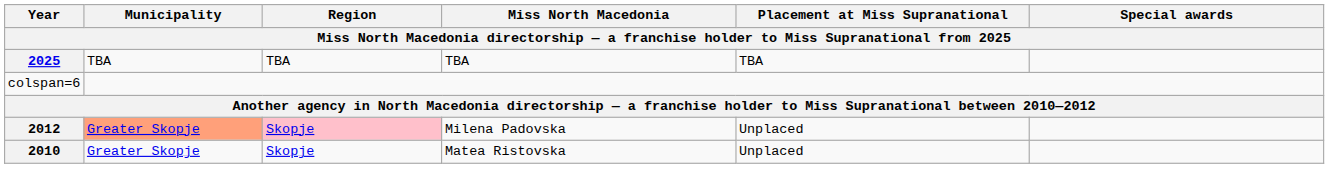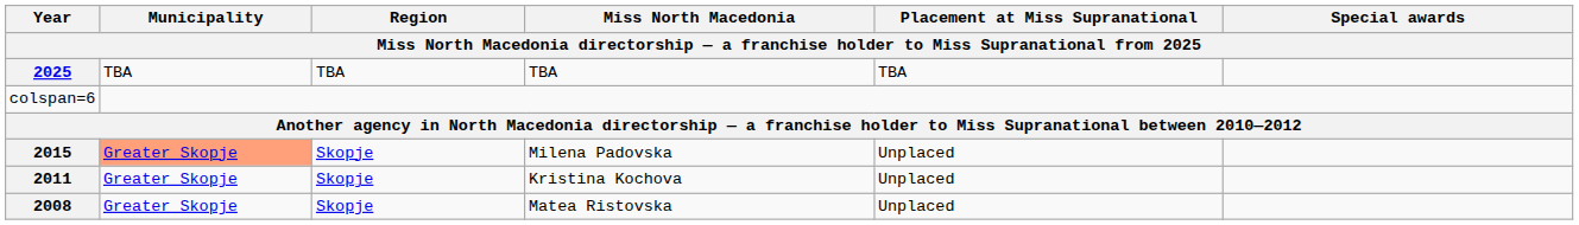Milena Padovska | Year: 2012 -> 2015
Milena Padovska | Region: pink background -> no background
+ row: 2011 | Greater Skopje | Skopje | Kristina Kochova | Unplaced
Matea Ristovska | Year: 2010 -> 2008
